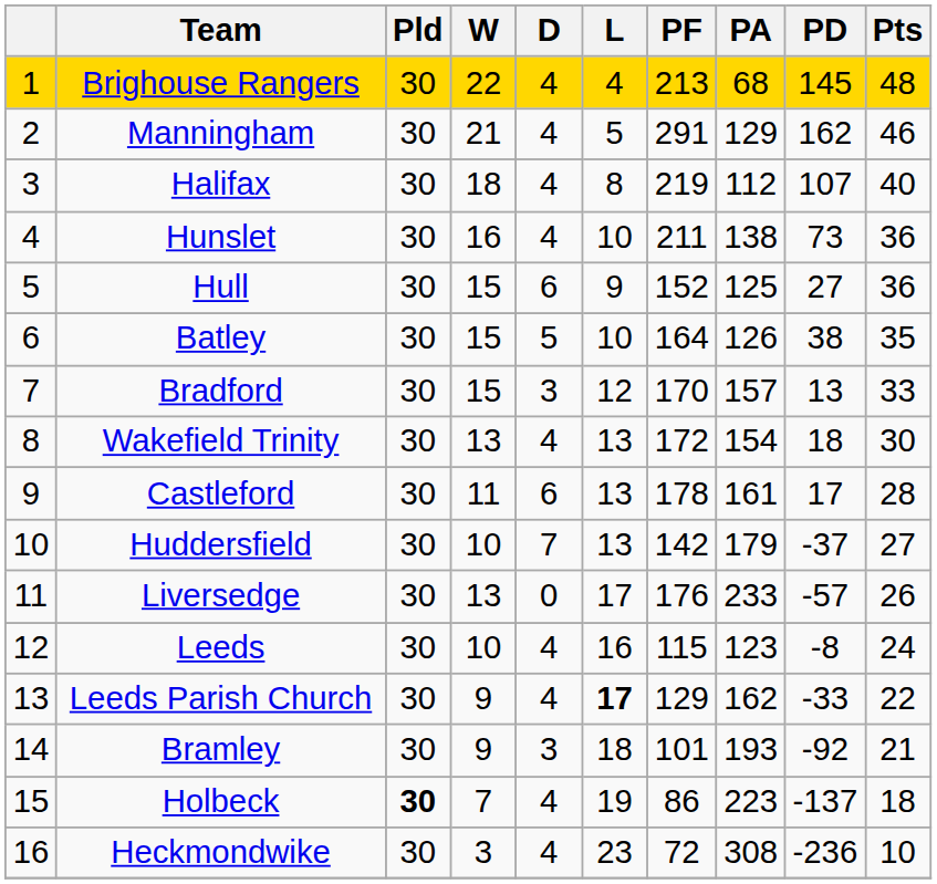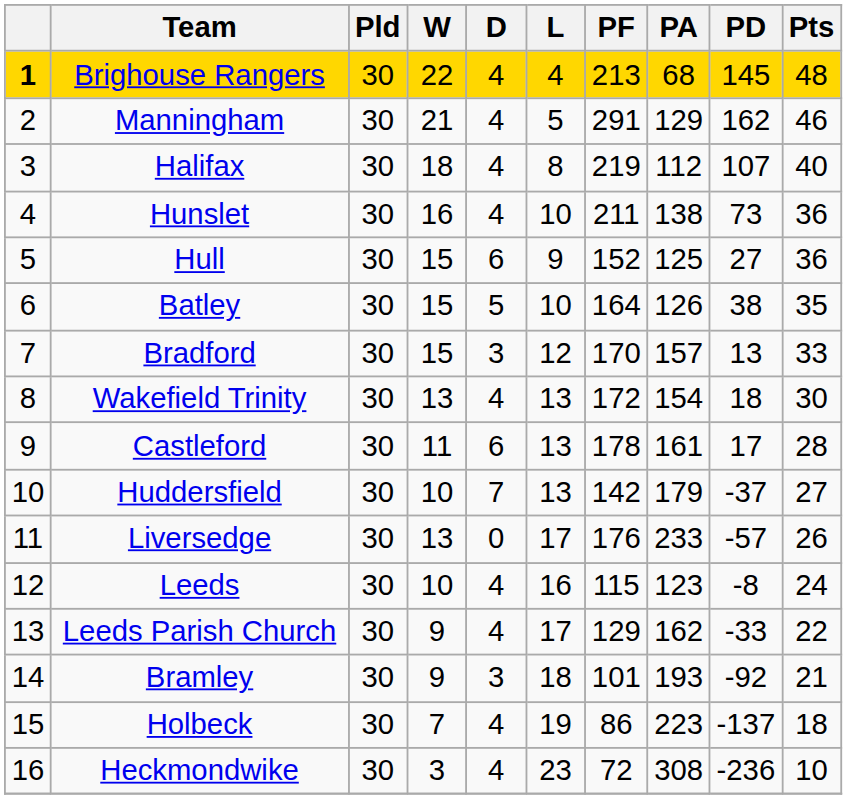Brighouse Rangers | column 1: normal -> bold
Leeds Parish Church | L: bold -> normal
Holbeck | Pld: bold -> normal
